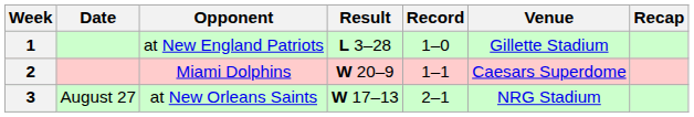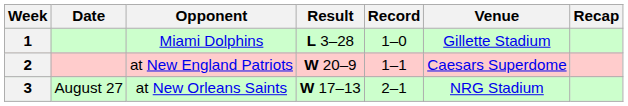1 | Opponent: at New England Patriots -> Miami Dolphins
2 | Opponent: Miami Dolphins -> at New England Patriots
